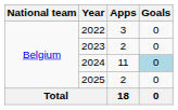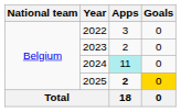2024 | Apps: no background -> paleturquoise background
2024 | Goals: lightblue background -> no background
2025 | Apps: normal -> bold
2025 | Goals: no background -> gold background
